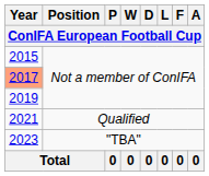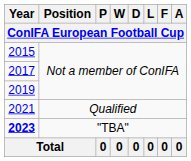2017 | Year: lightsalmon background -> no background
2023 | Year: normal -> bold
